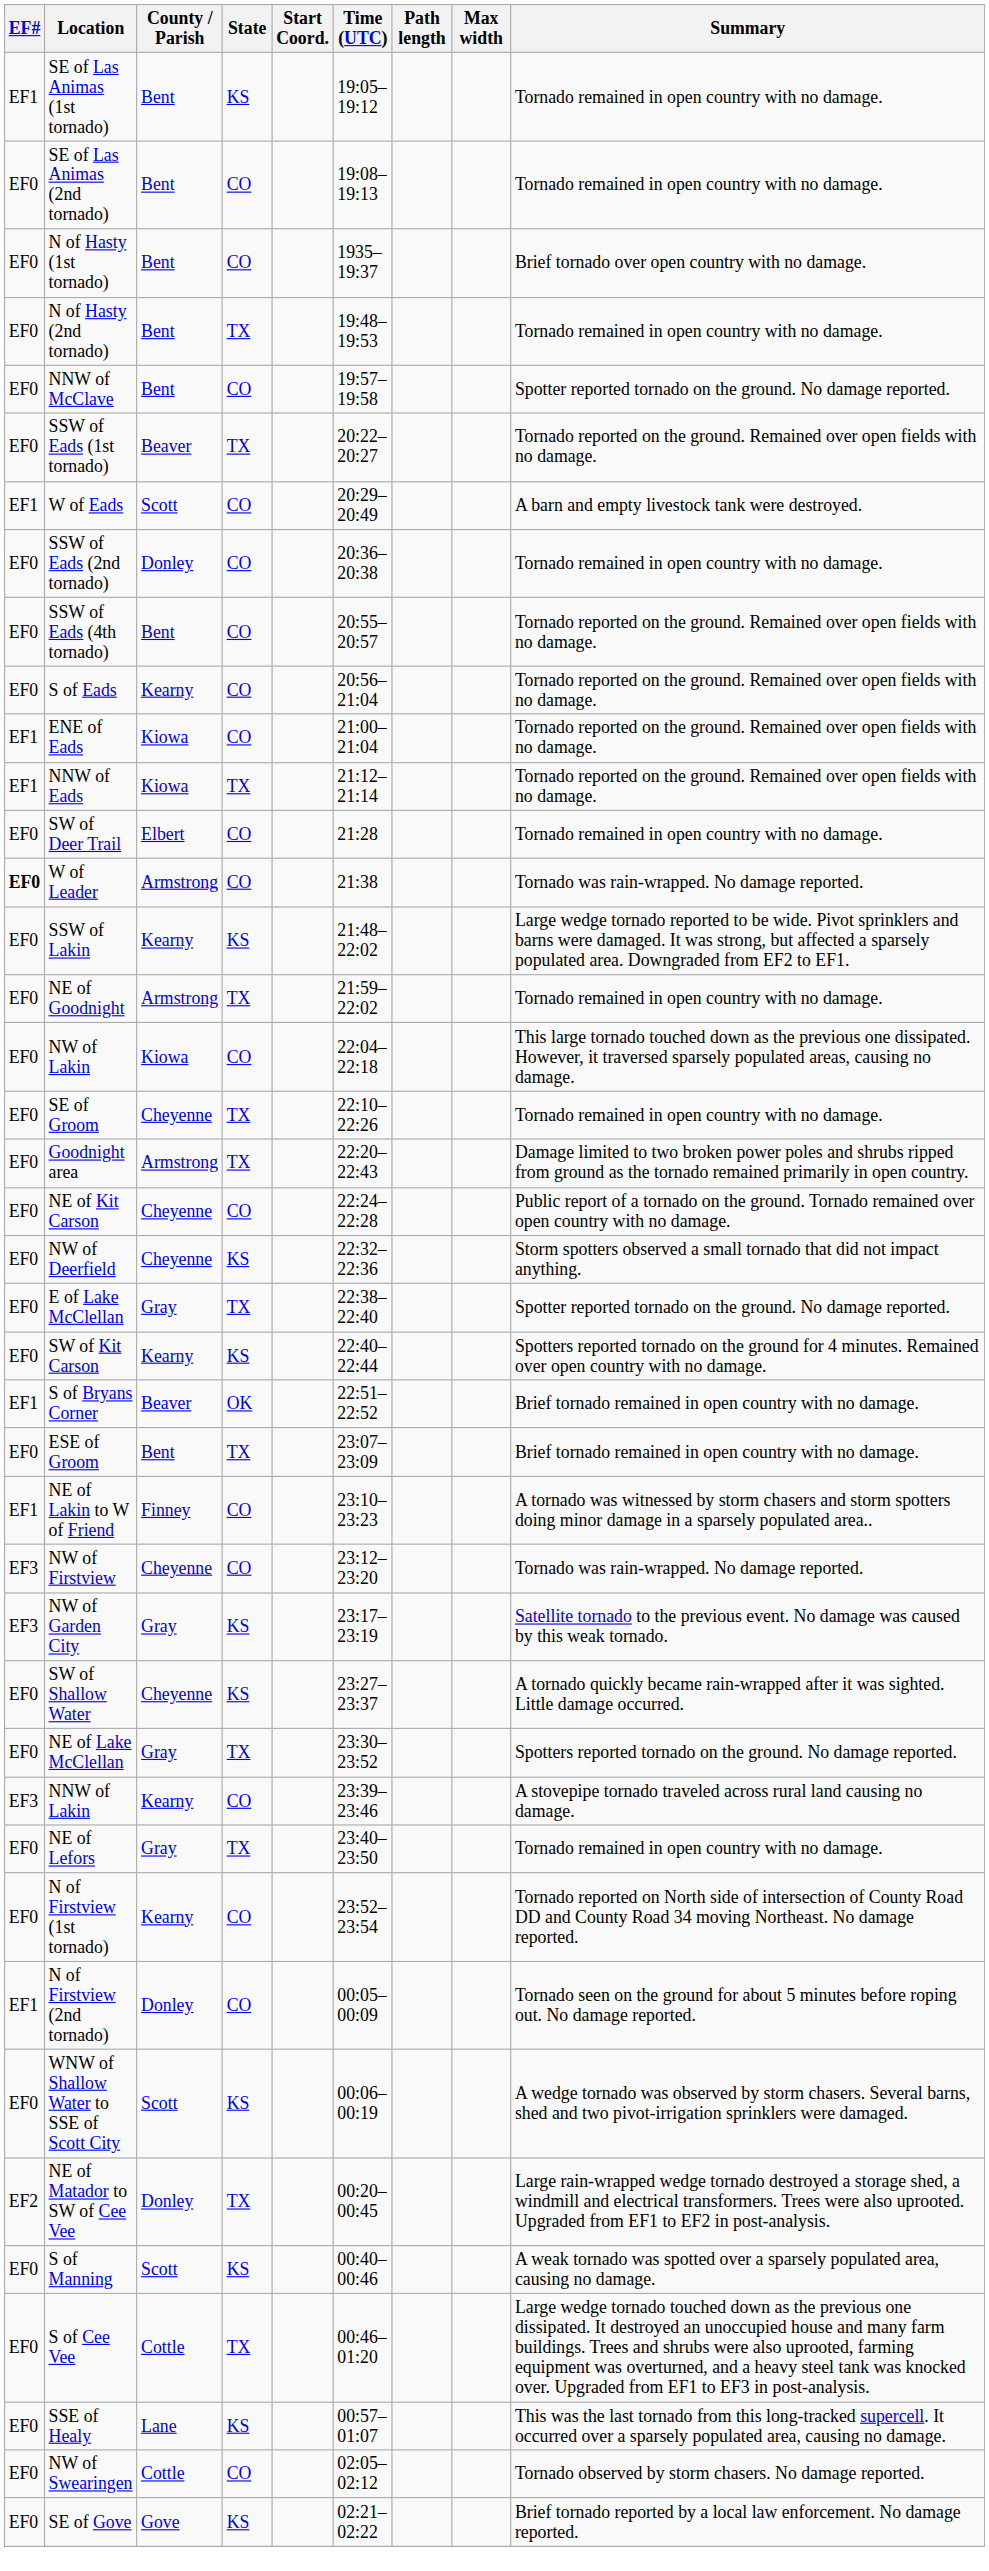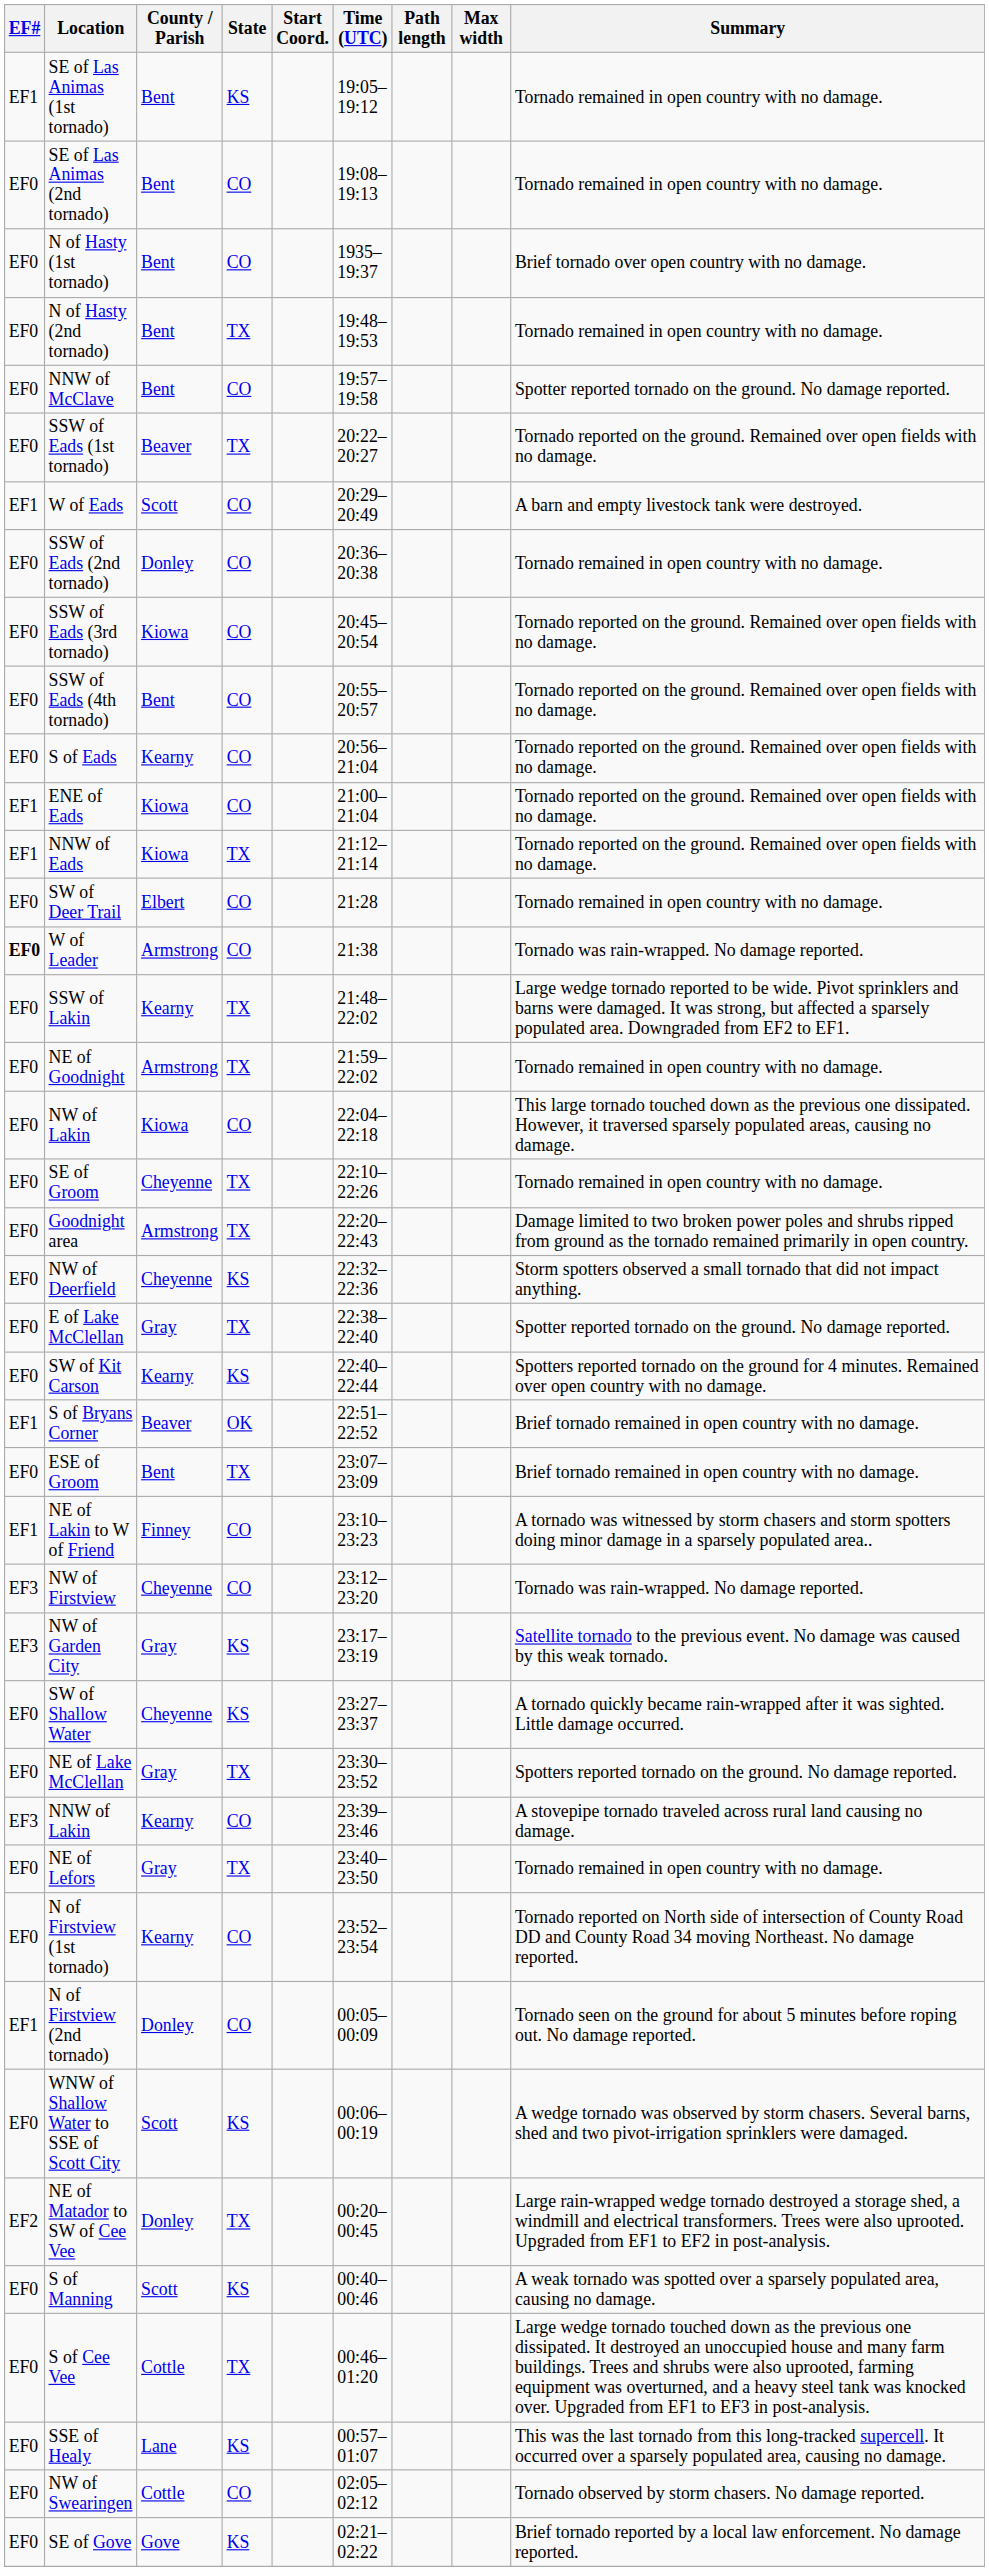+ row: EF0 | SSW of Eads (3rd tornado) | Kiowa | CO | 20:45–20:54 | Tornado reported on the ground. Remained over open fields with no damage.
SSW of Lakin | State: KS -> TX
- row: EF0 | NE of Kit Carson | Cheyenne | CO | 22:24–22:28 | Public report of a tornado on the ground. Tornado remained over open country with no damage.
